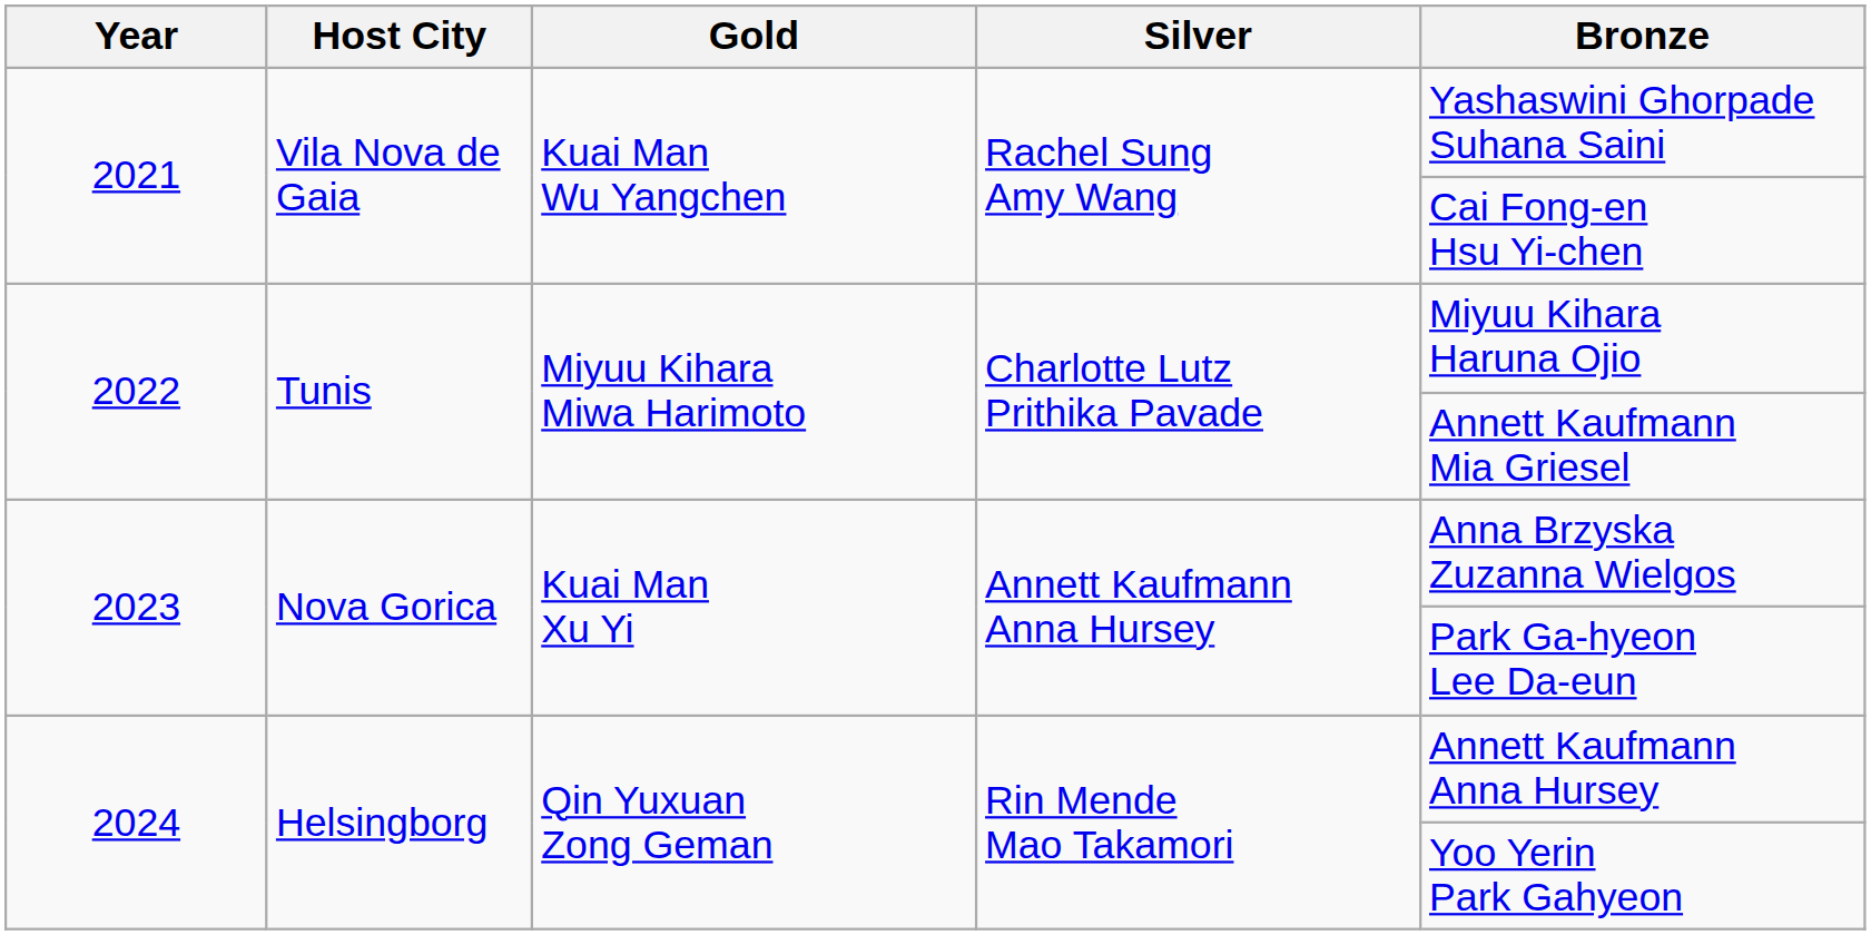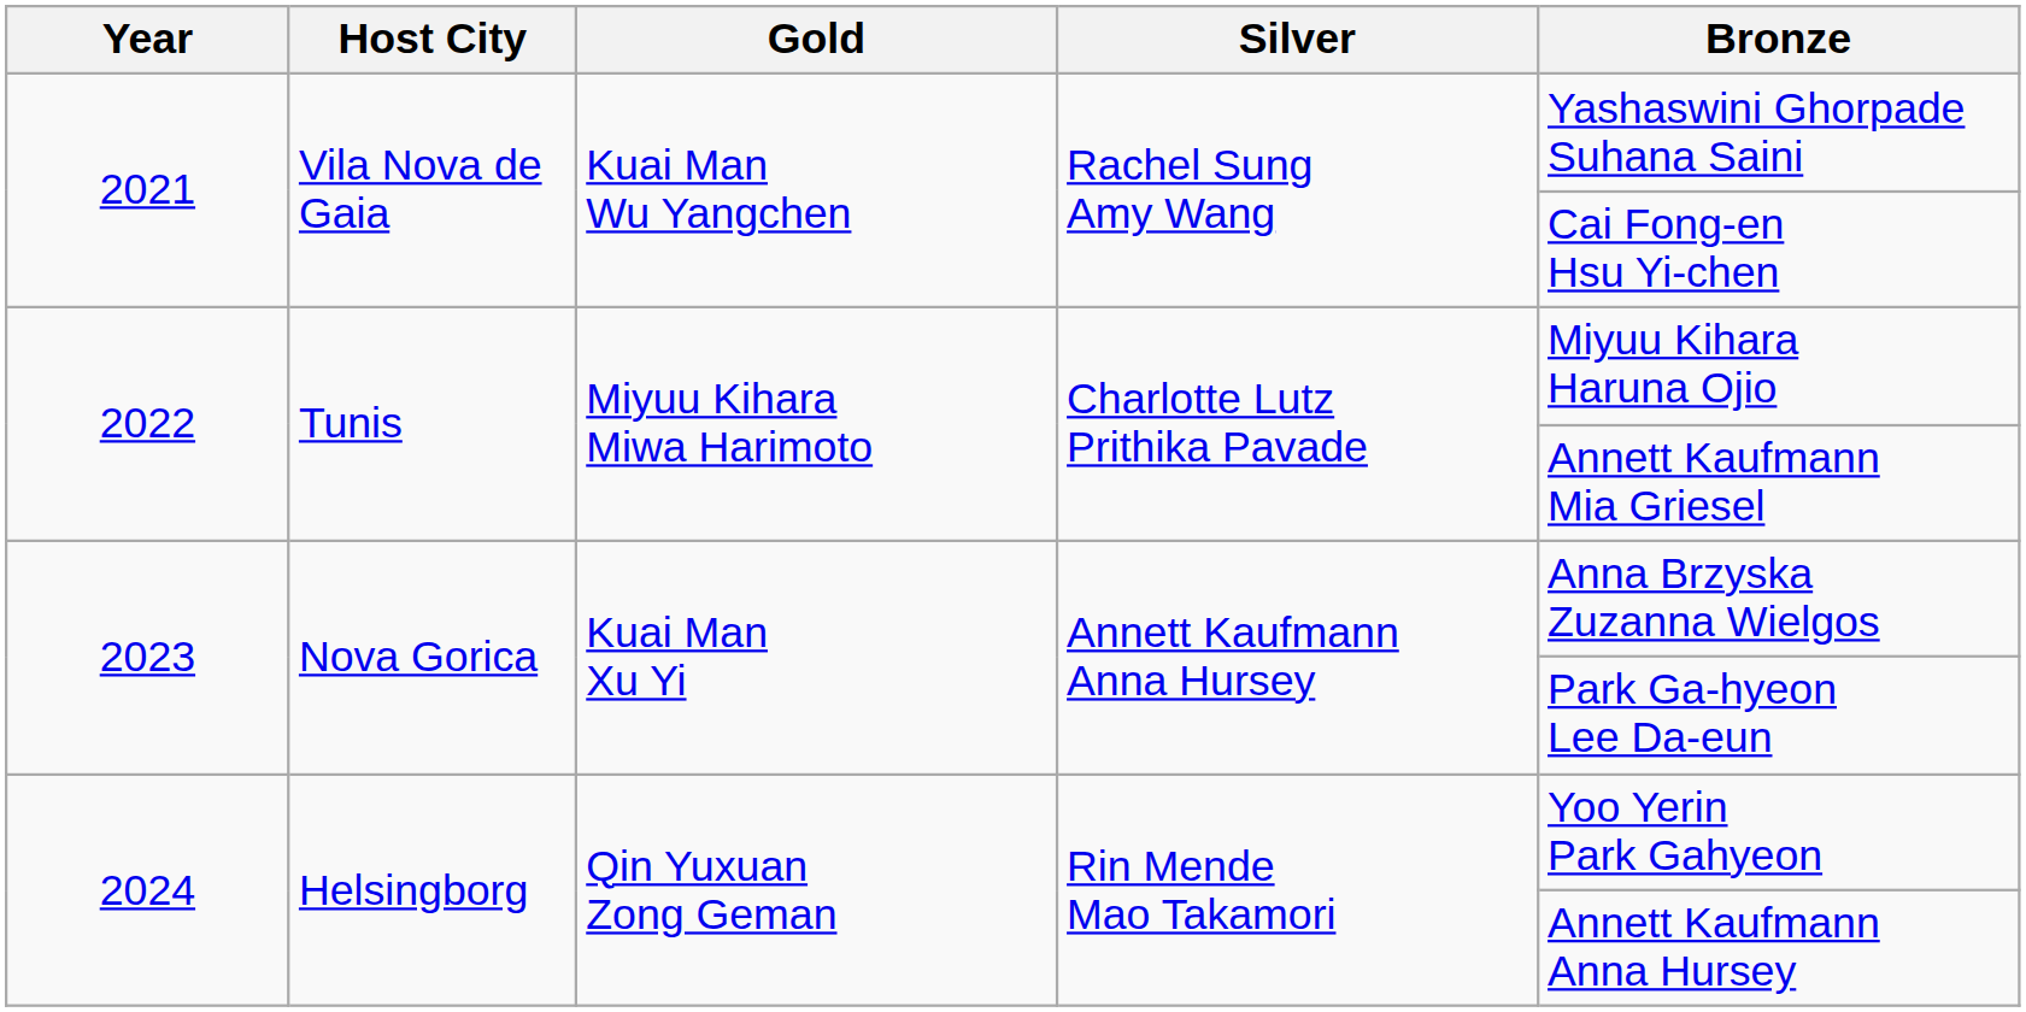row 8 | Bronze: Annett Kaufmann Anna Hursey -> Yoo Yerin Park Gahyeon
row 9 | Bronze: Yoo Yerin Park Gahyeon -> Annett Kaufmann Anna Hursey
